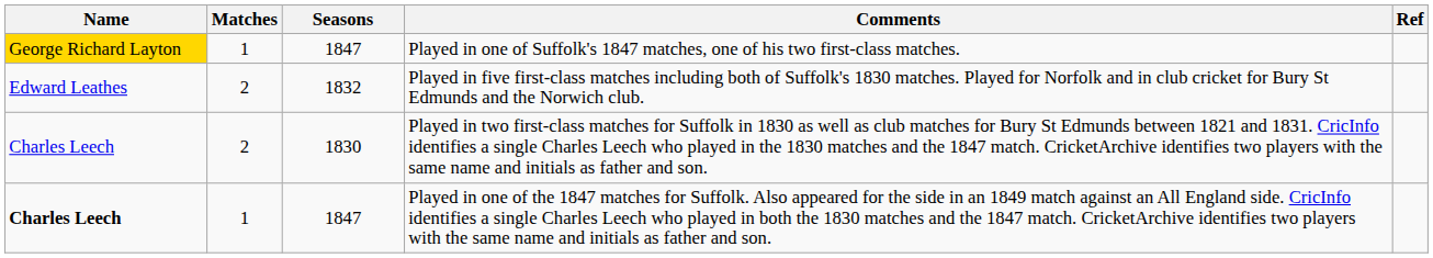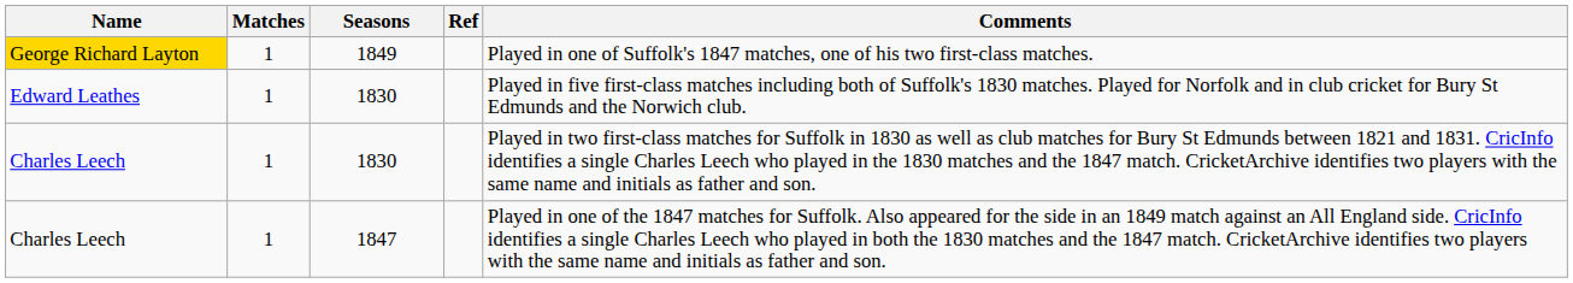columns swapped: Comments <-> Ref
row 2 | Seasons: 1847 -> 1849
row 3 | Matches: 2 -> 1
row 3 | Seasons: 1832 -> 1830
row 4 | Matches: 2 -> 1
row 5 | Name: bold -> normal
